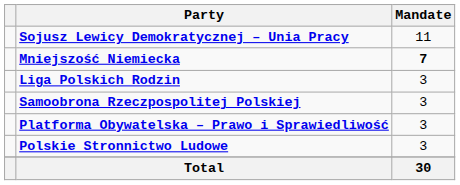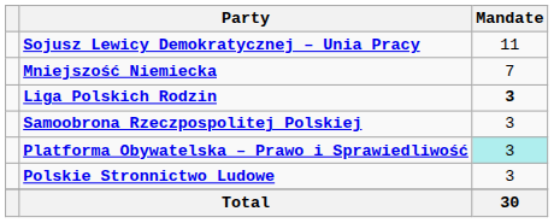Mniejszość Niemiecka | Mandate: bold -> normal
Liga Polskich Rodzin | Mandate: normal -> bold
Platforma Obywatelska – Prawo i Sprawiedliwość | Mandate: no background -> paleturquoise background
